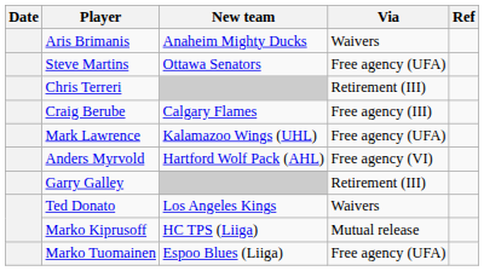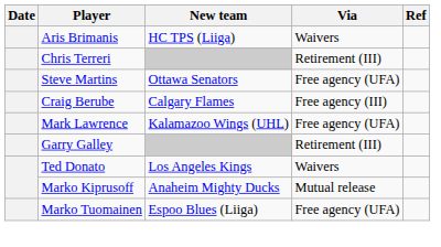Aris Brimanis | New team: Anaheim Mighty Ducks -> HC TPS (Liiga)
rows swapped: Chris Terreri <-> Steve Martins
- row: Anders Myrvold | Hartford Wolf Pack (AHL) | Free agency (VI)
Marko Kiprusoff | New team: HC TPS (Liiga) -> Anaheim Mighty Ducks
